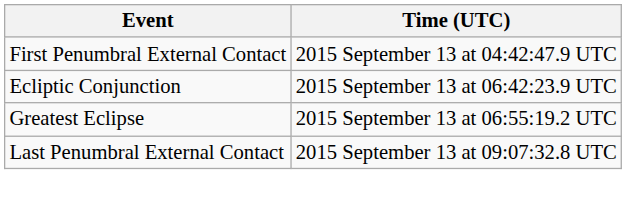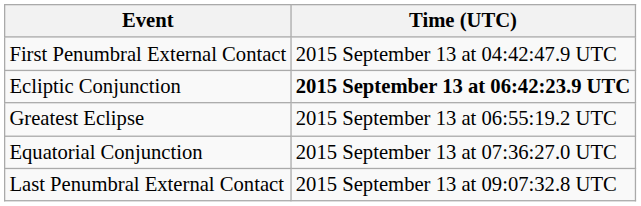Ecliptic Conjunction | Time (UTC): normal -> bold
+ row: Equatorial Conjunction | 2015 September 13 at 07:36:27.0 UTC
